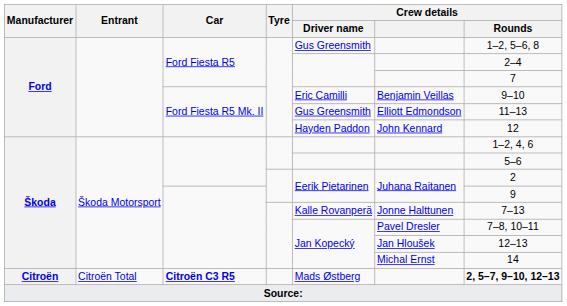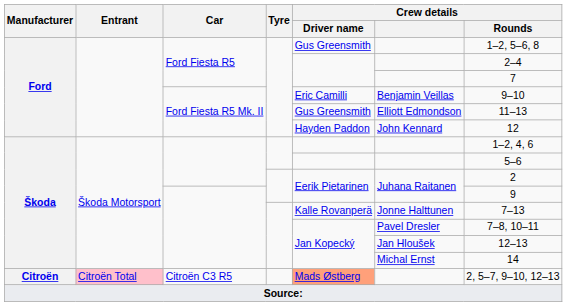Citroën C3 R5 | Entrant: no background -> pink background
Citroën C3 R5 | Car: bold -> normal
Citroën C3 R5 | Crew details / Driver name: no background -> lightsalmon background
Citroën C3 R5 | Crew details / Rounds: bold -> normal
